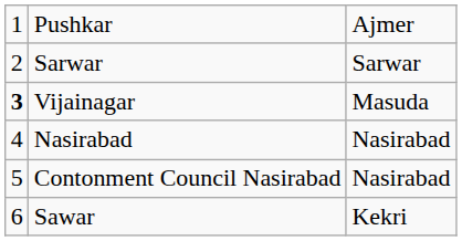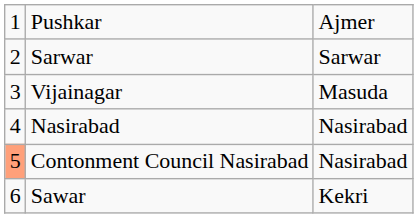Vijainagar | column 1: bold -> normal
Contonment Council Nasirabad | column 1: no background -> lightsalmon background
